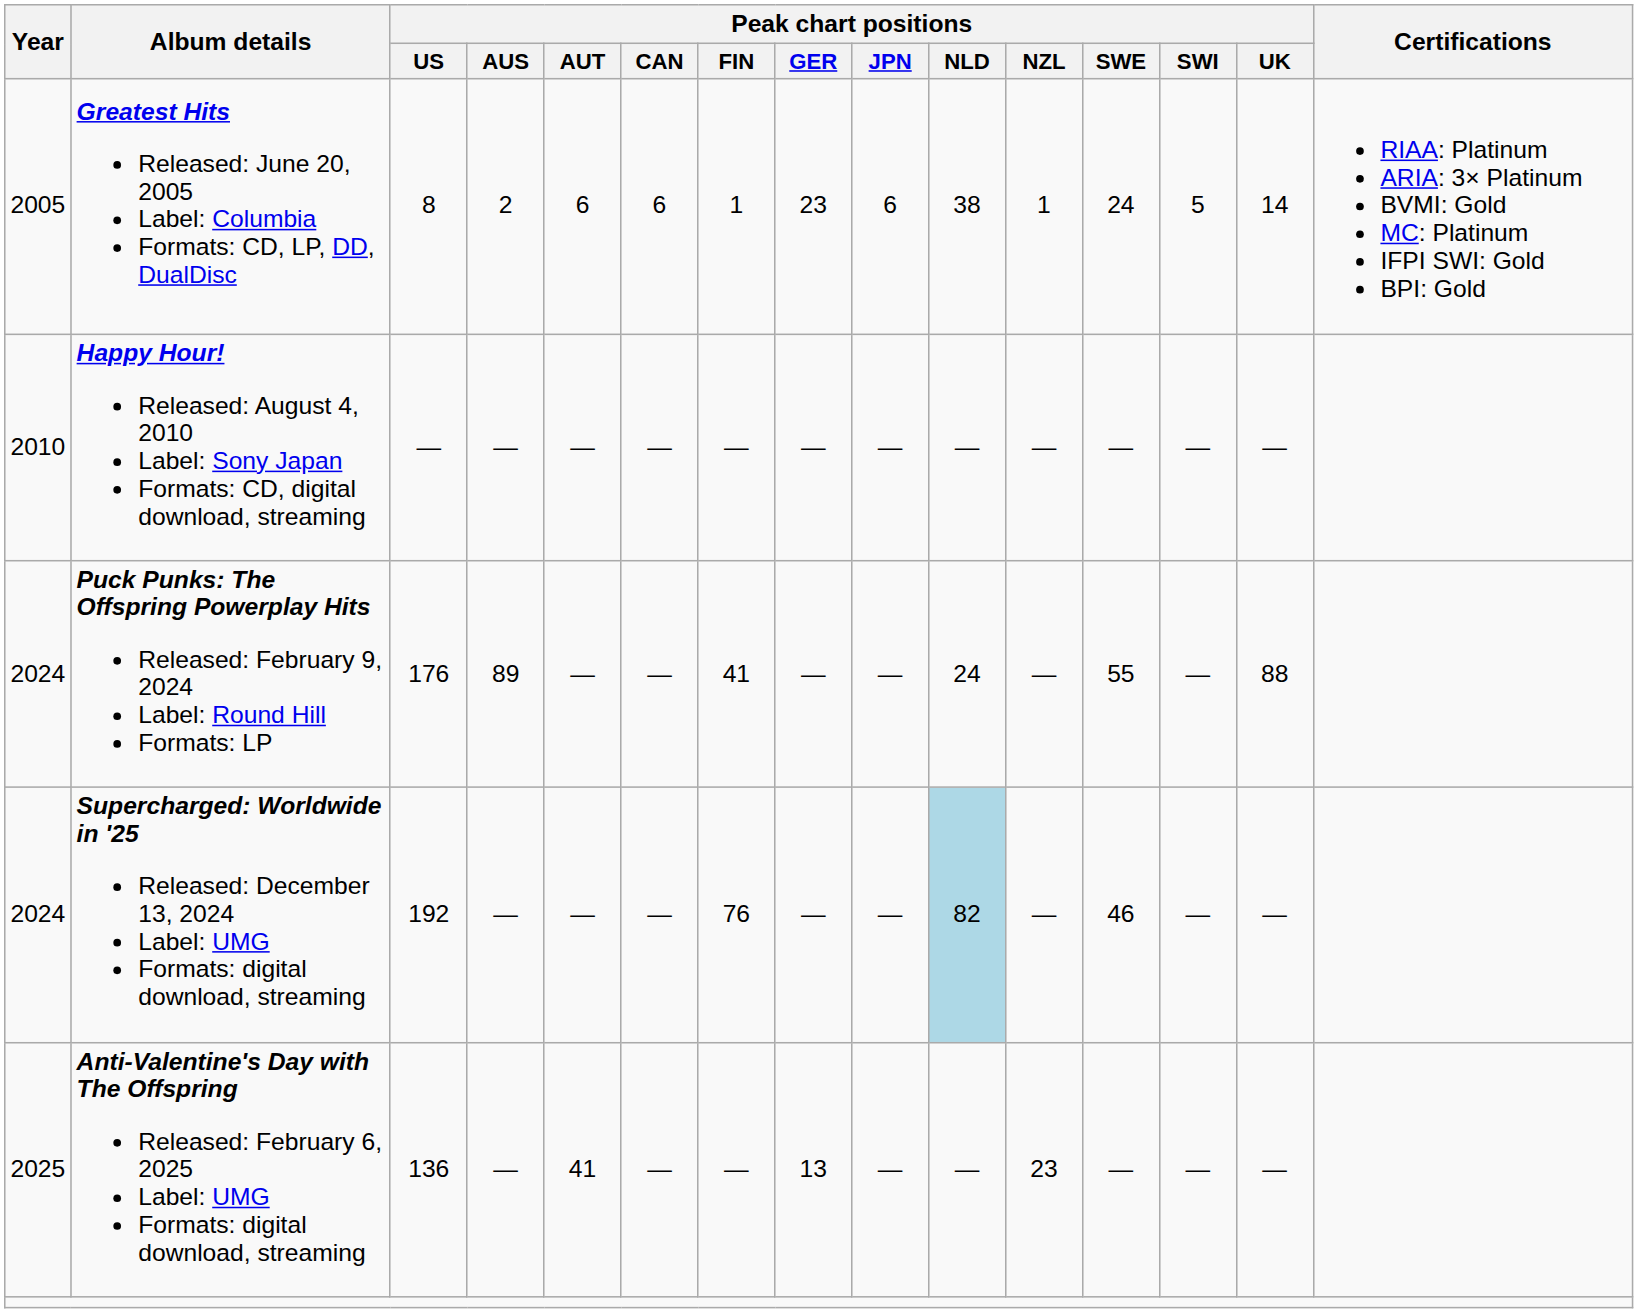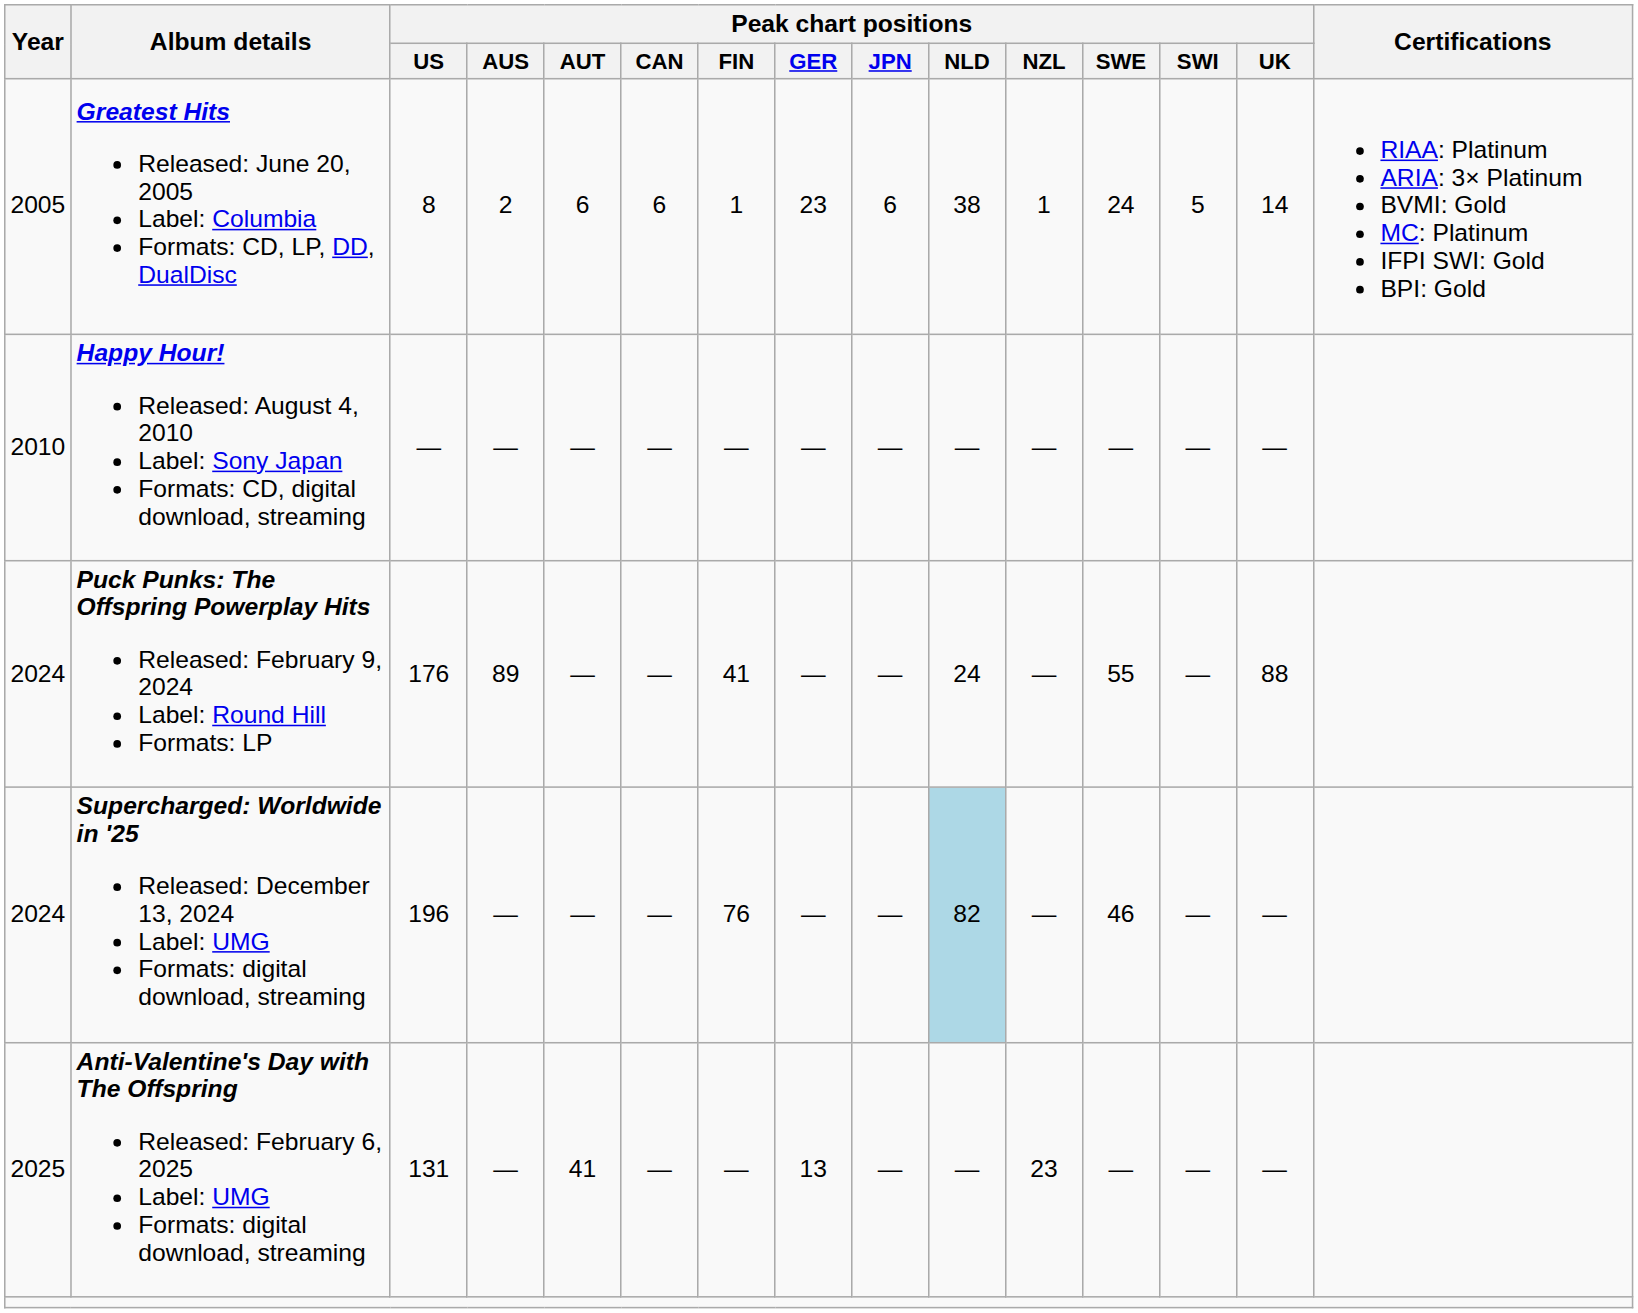row 6 | Peak chart positions / US: 192 -> 196
row 7 | Peak chart positions / US: 136 -> 131
